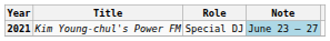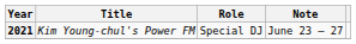2021 | Note: lightblue background -> no background
